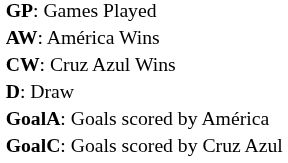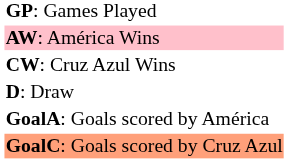row 2 | column 1: no background -> pink background
row 6 | column 1: no background -> lightsalmon background
